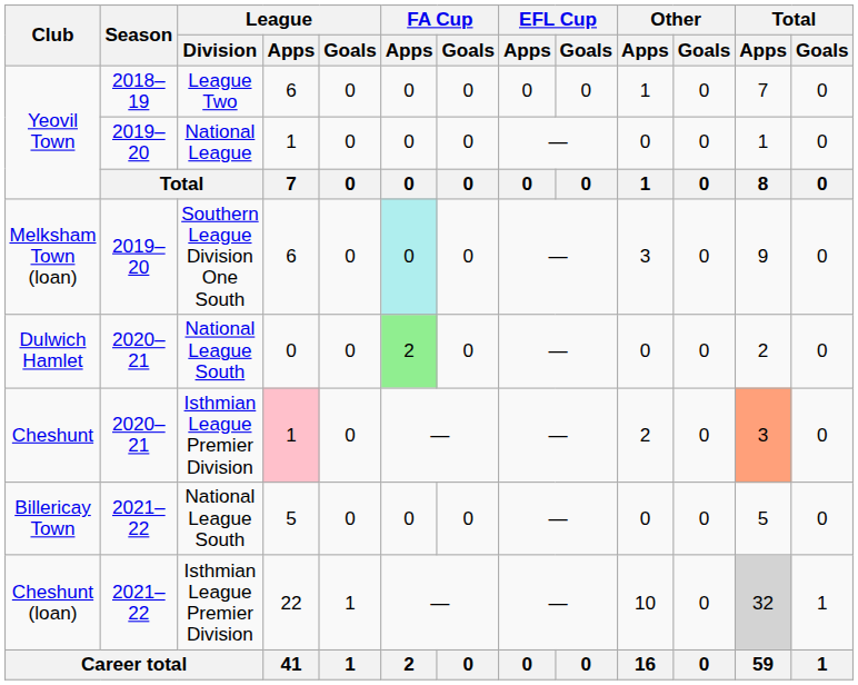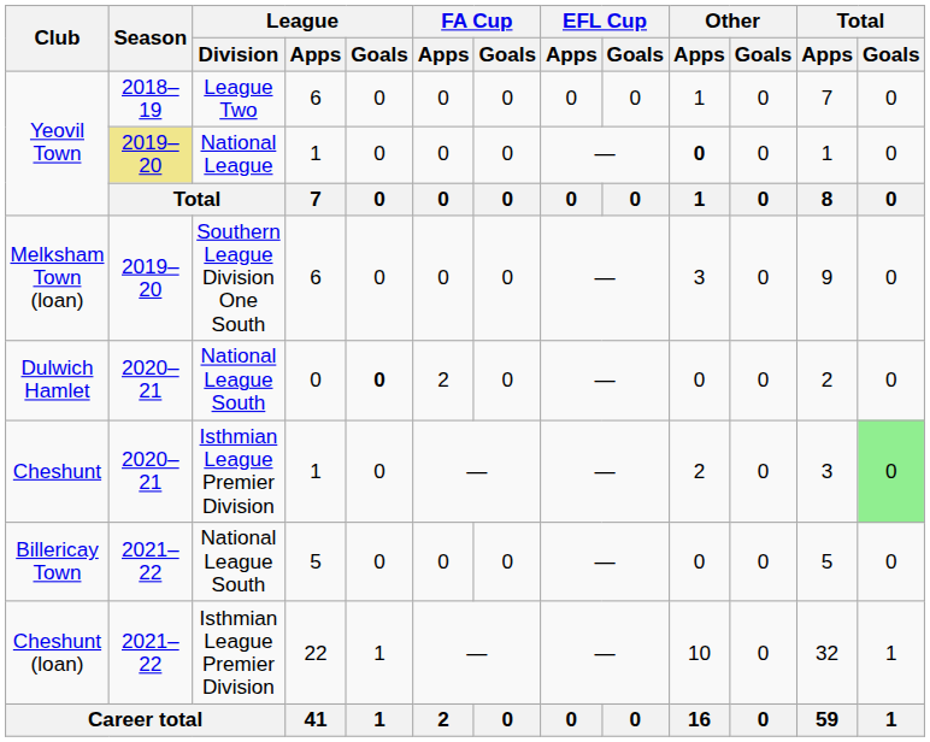Yeovil Town / National League | Season: no background -> khaki background
Yeovil Town / National League | Other / Apps: normal -> bold
Melksham Town (loan) | FA Cup / Apps: paleturquoise background -> no background
Dulwich Hamlet | League / Goals: normal -> bold
Dulwich Hamlet | FA Cup / Apps: lightgreen background -> no background
Cheshunt | League / Apps: pink background -> no background
Cheshunt | Total / Apps: lightsalmon background -> no background
Cheshunt | Total / Goals: no background -> lightgreen background
Cheshunt (loan) | Total / Apps: lightgrey background -> no background
